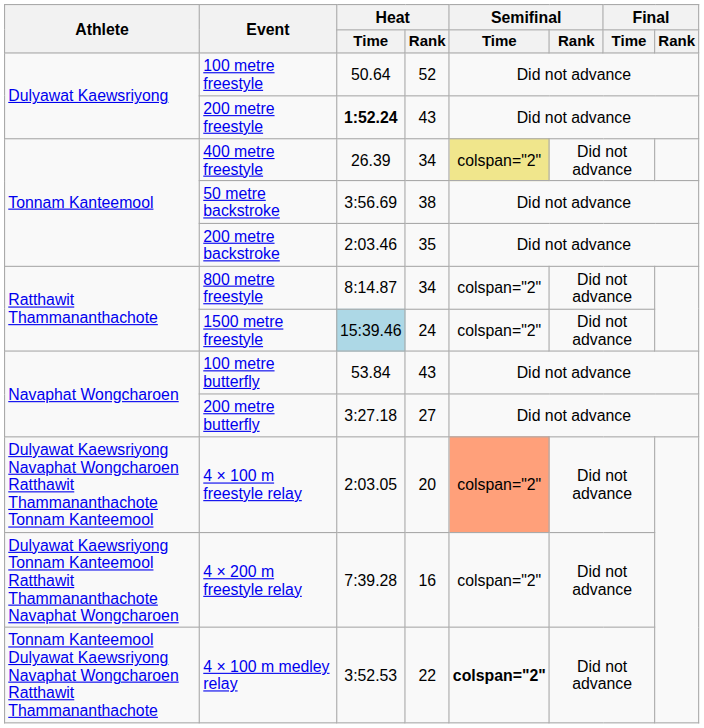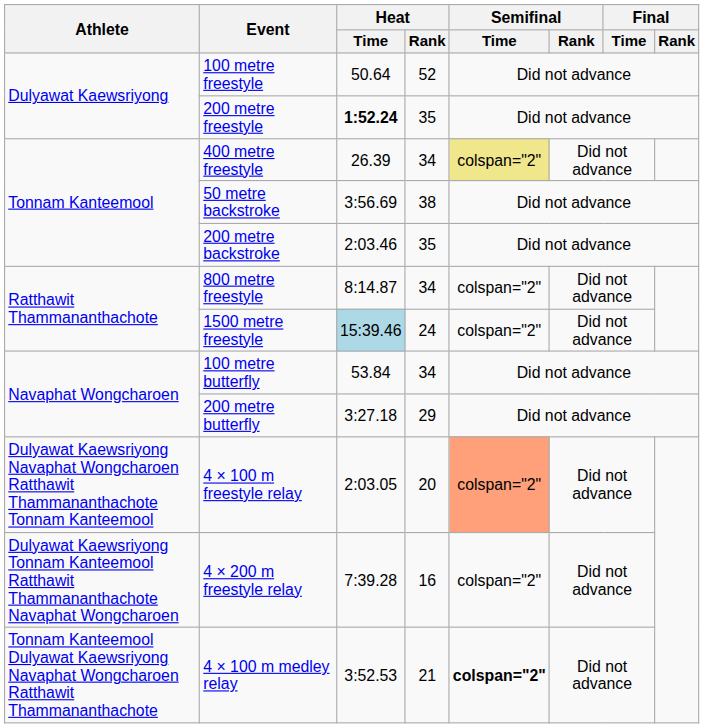200 metre freestyle | Heat / Rank: 43 -> 35
100 metre butterfly | Heat / Rank: 43 -> 34
200 metre butterfly | Heat / Rank: 27 -> 29
4 × 100 m medley relay | Heat / Rank: 22 -> 21
